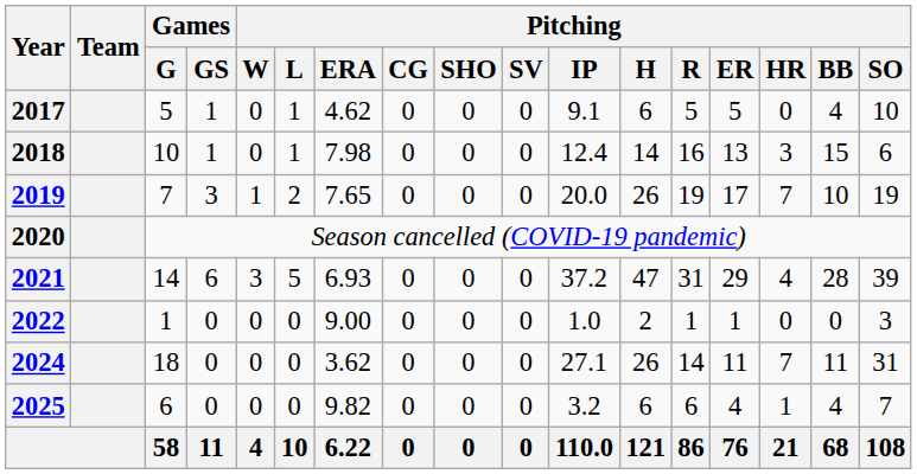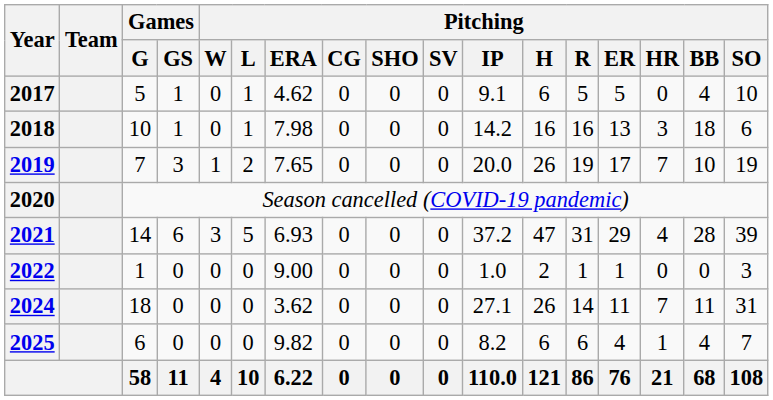2018 | Pitching / IP: 12.4 -> 14.2
2018 | Pitching / H: 14 -> 16
2018 | Pitching / BB: 15 -> 18
2025 | Pitching / IP: 3.2 -> 8.2
